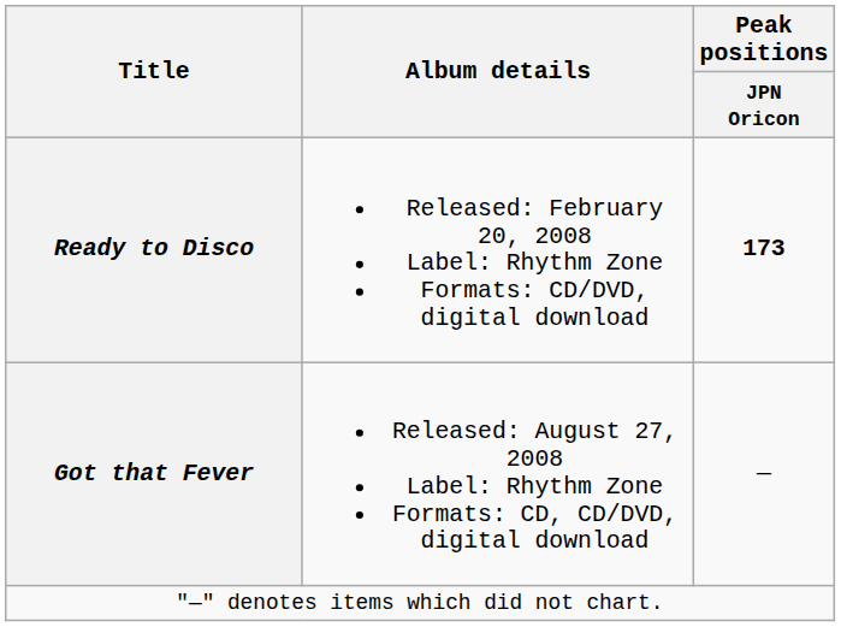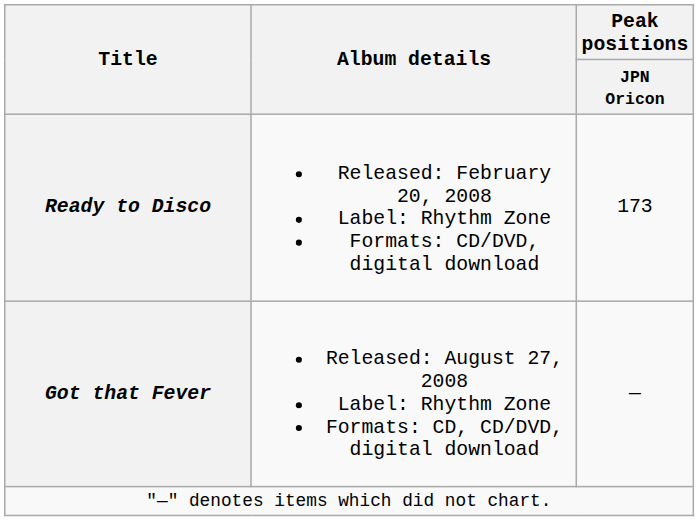Ready to Disco | Peak positions / JPN Oricon: bold -> normal
